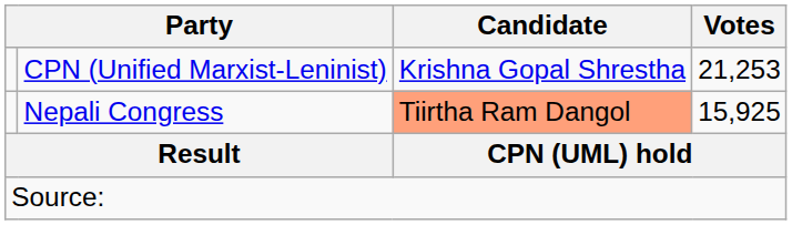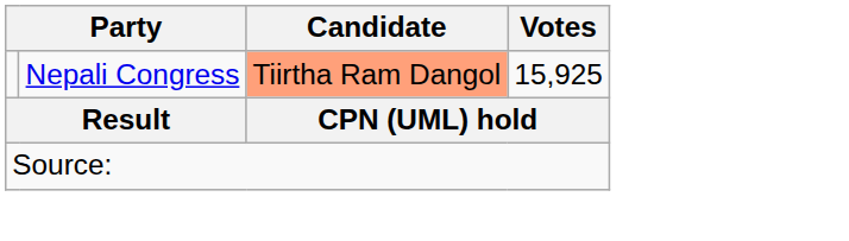- row: CPN (Unified Marxist-Leninist) | Krishna Gopal Shrestha | 21,253
